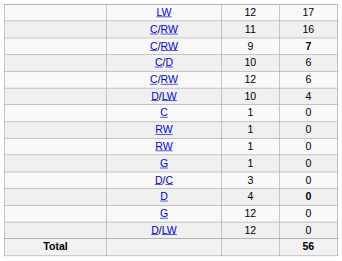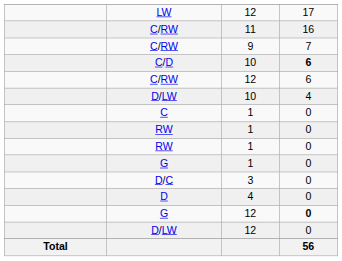C/RW / 9 | column 4: bold -> normal
C/D | column 4: normal -> bold
D | column 4: bold -> normal
G / 12 | column 4: normal -> bold
